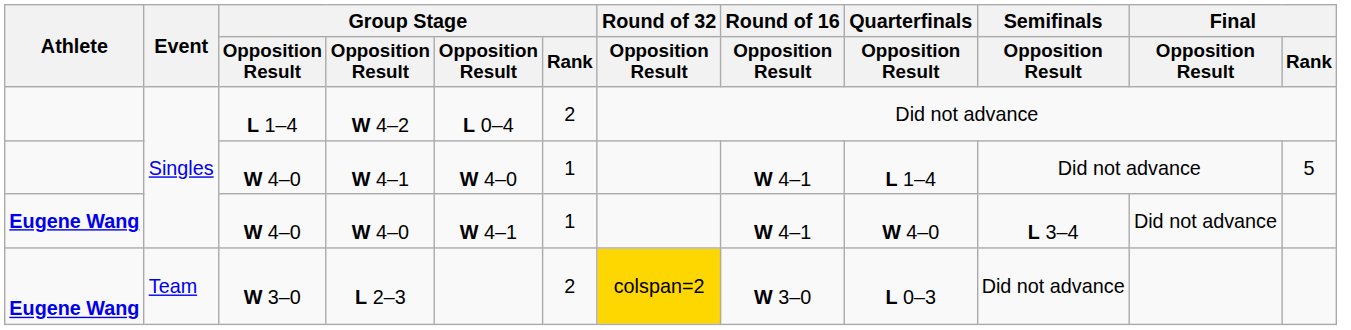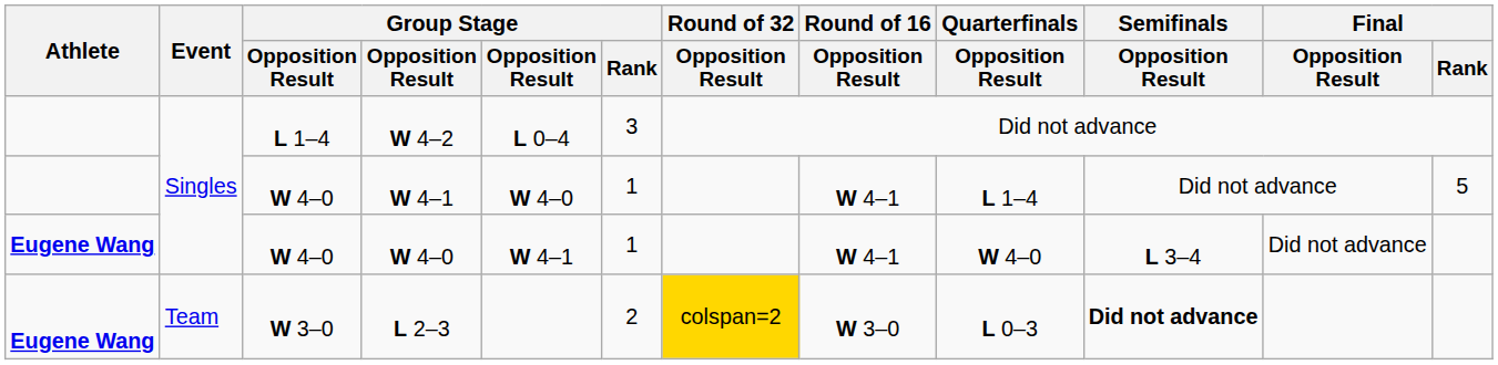W 4–2 | Group Stage / Rank: 2 -> 3
L 2–3 | Semifinals / Opposition Result: normal -> bold
